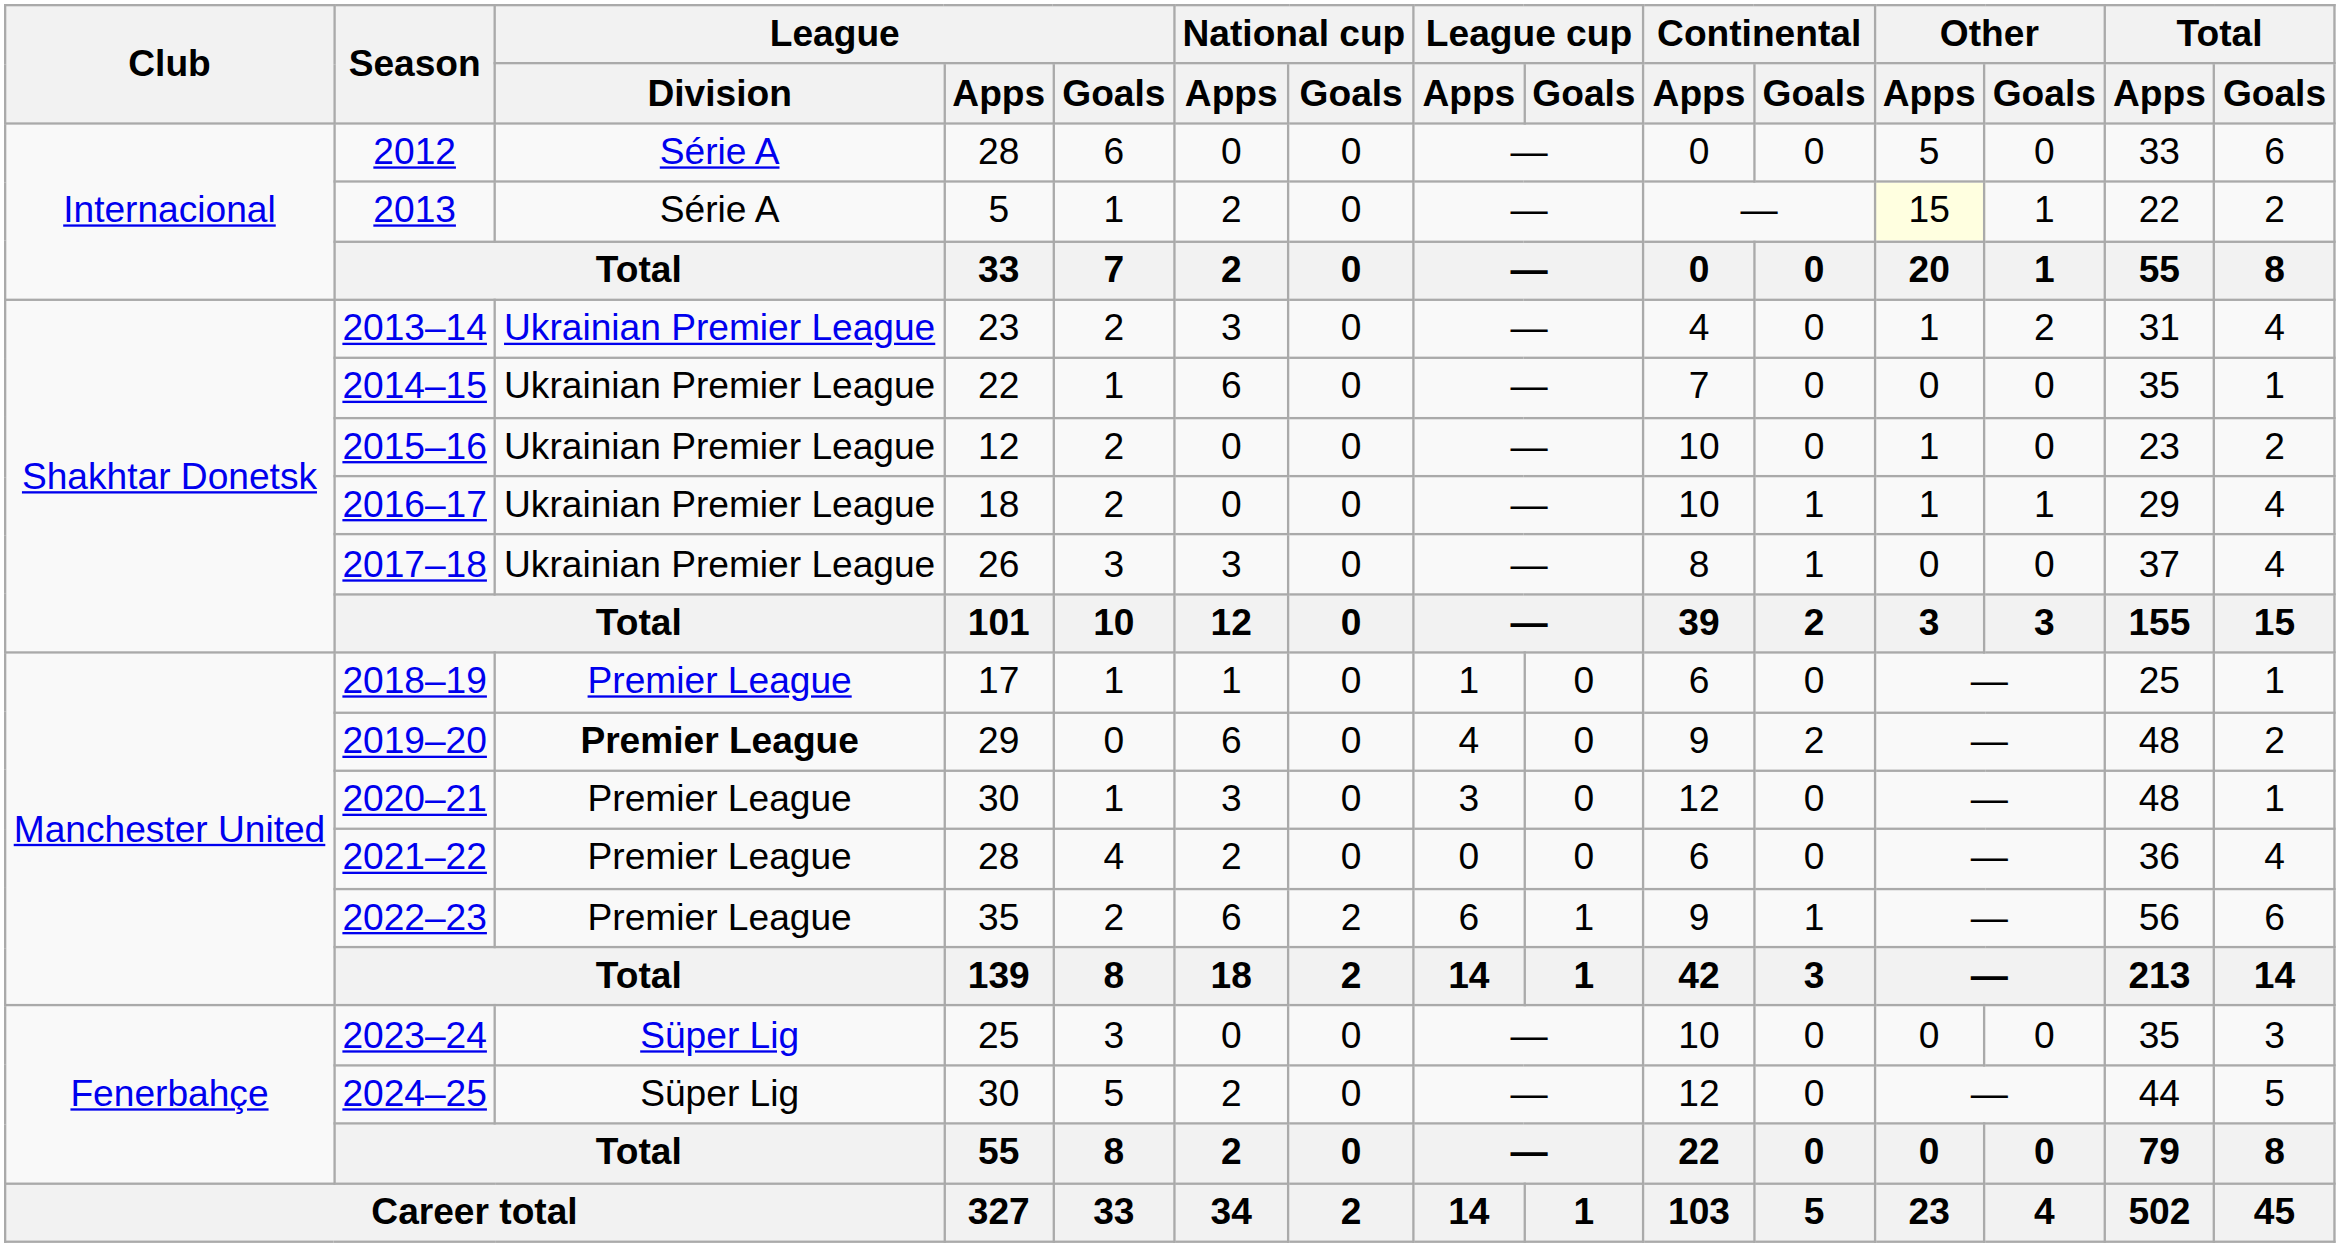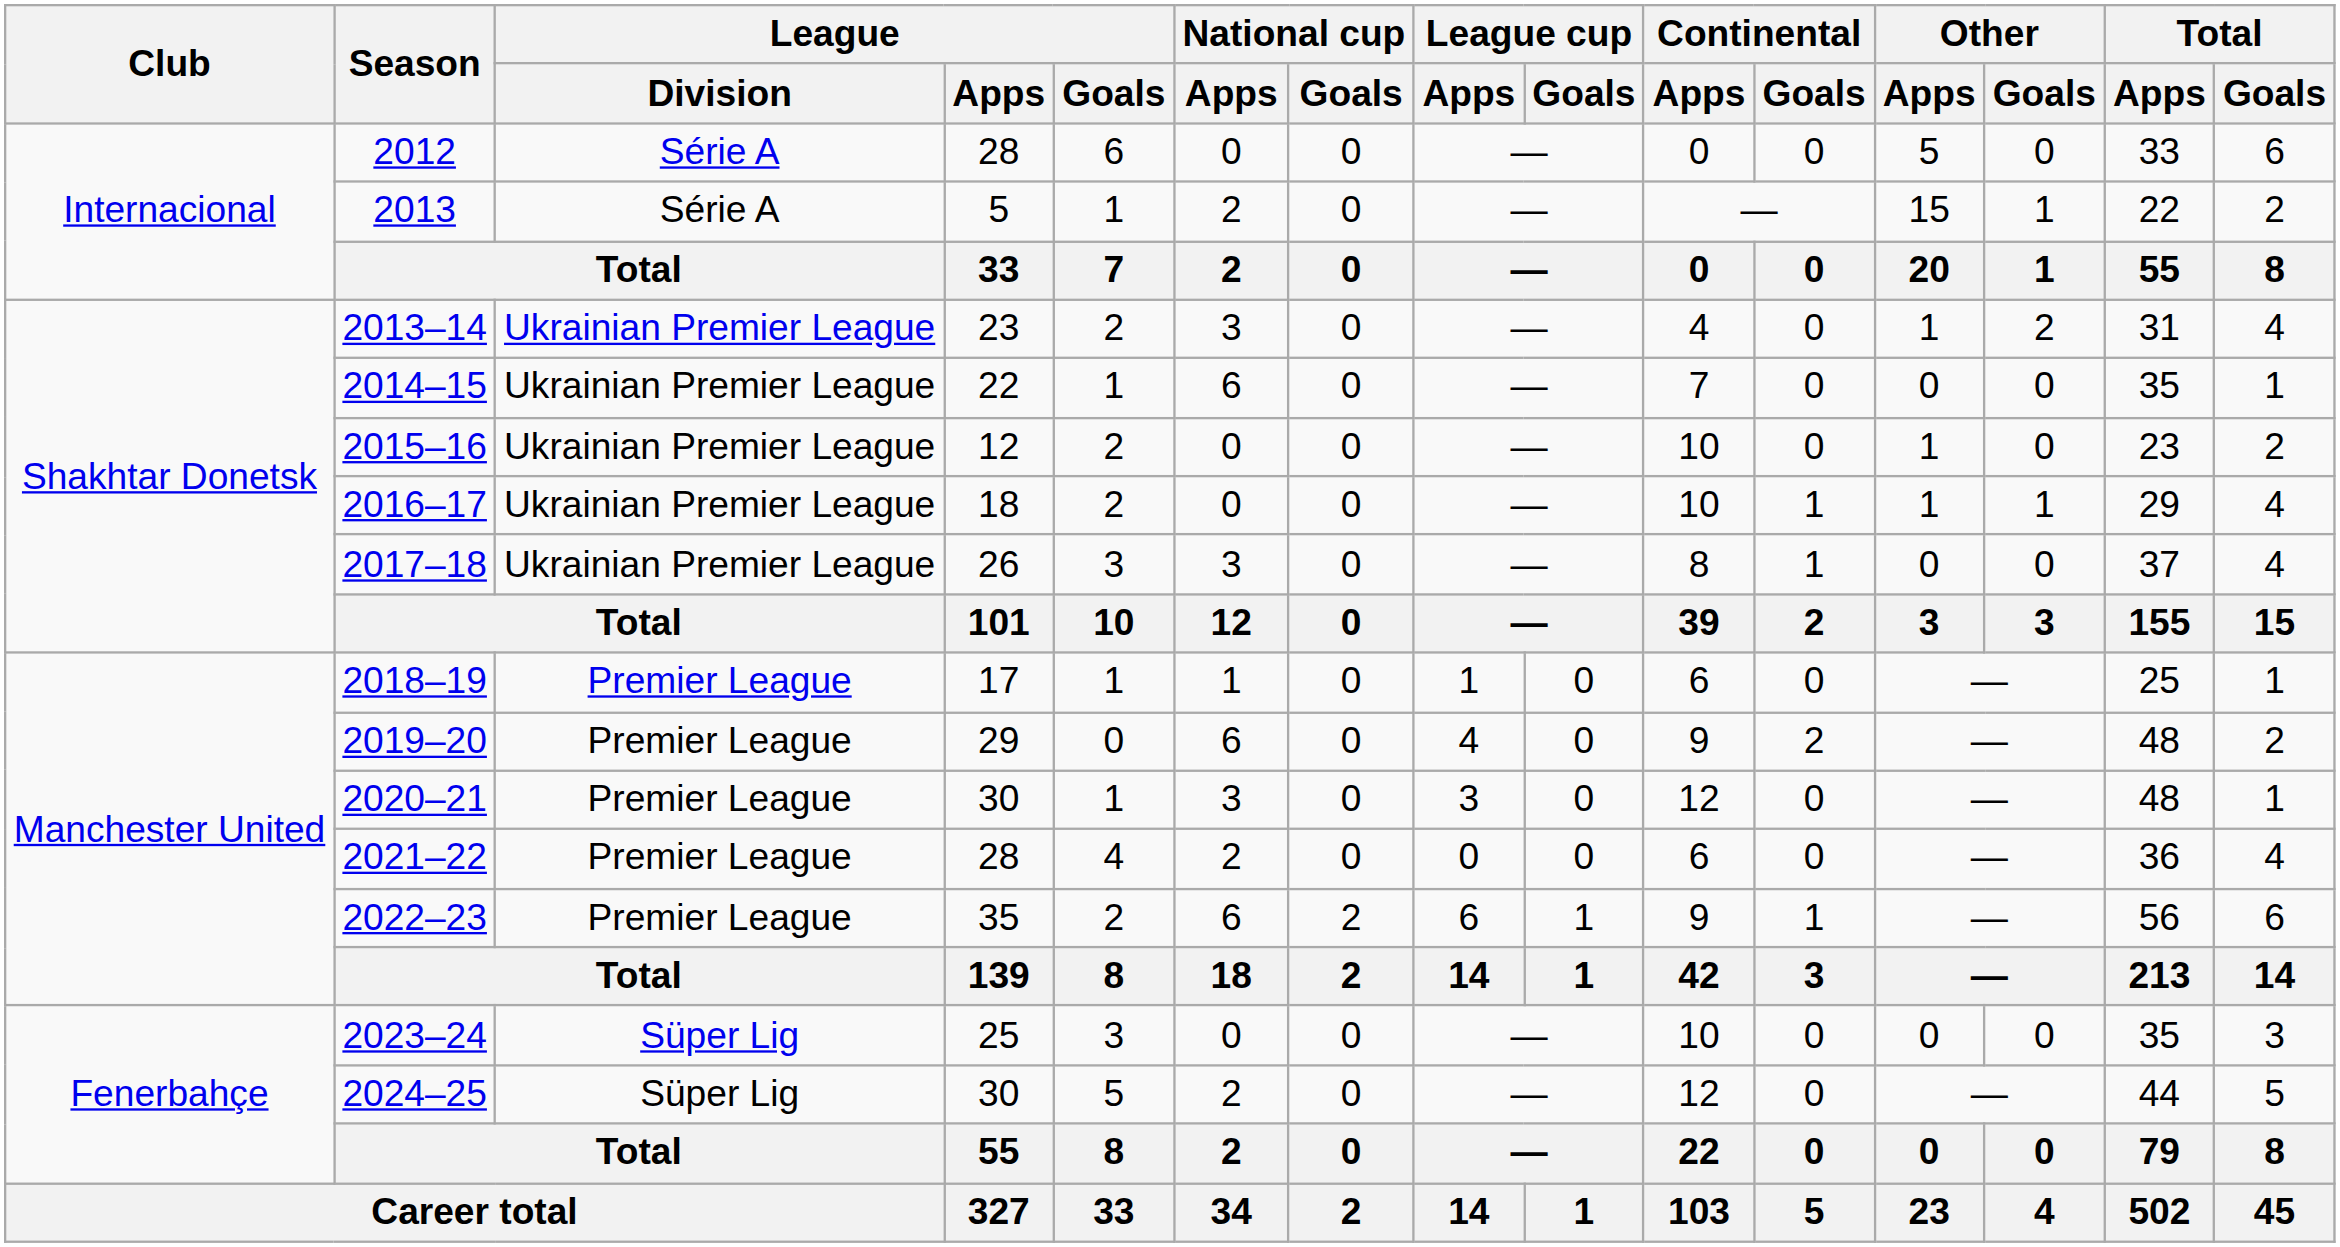2013 | Other / Apps: lightyellow background -> no background
2019–20 | League / Division: bold -> normal
